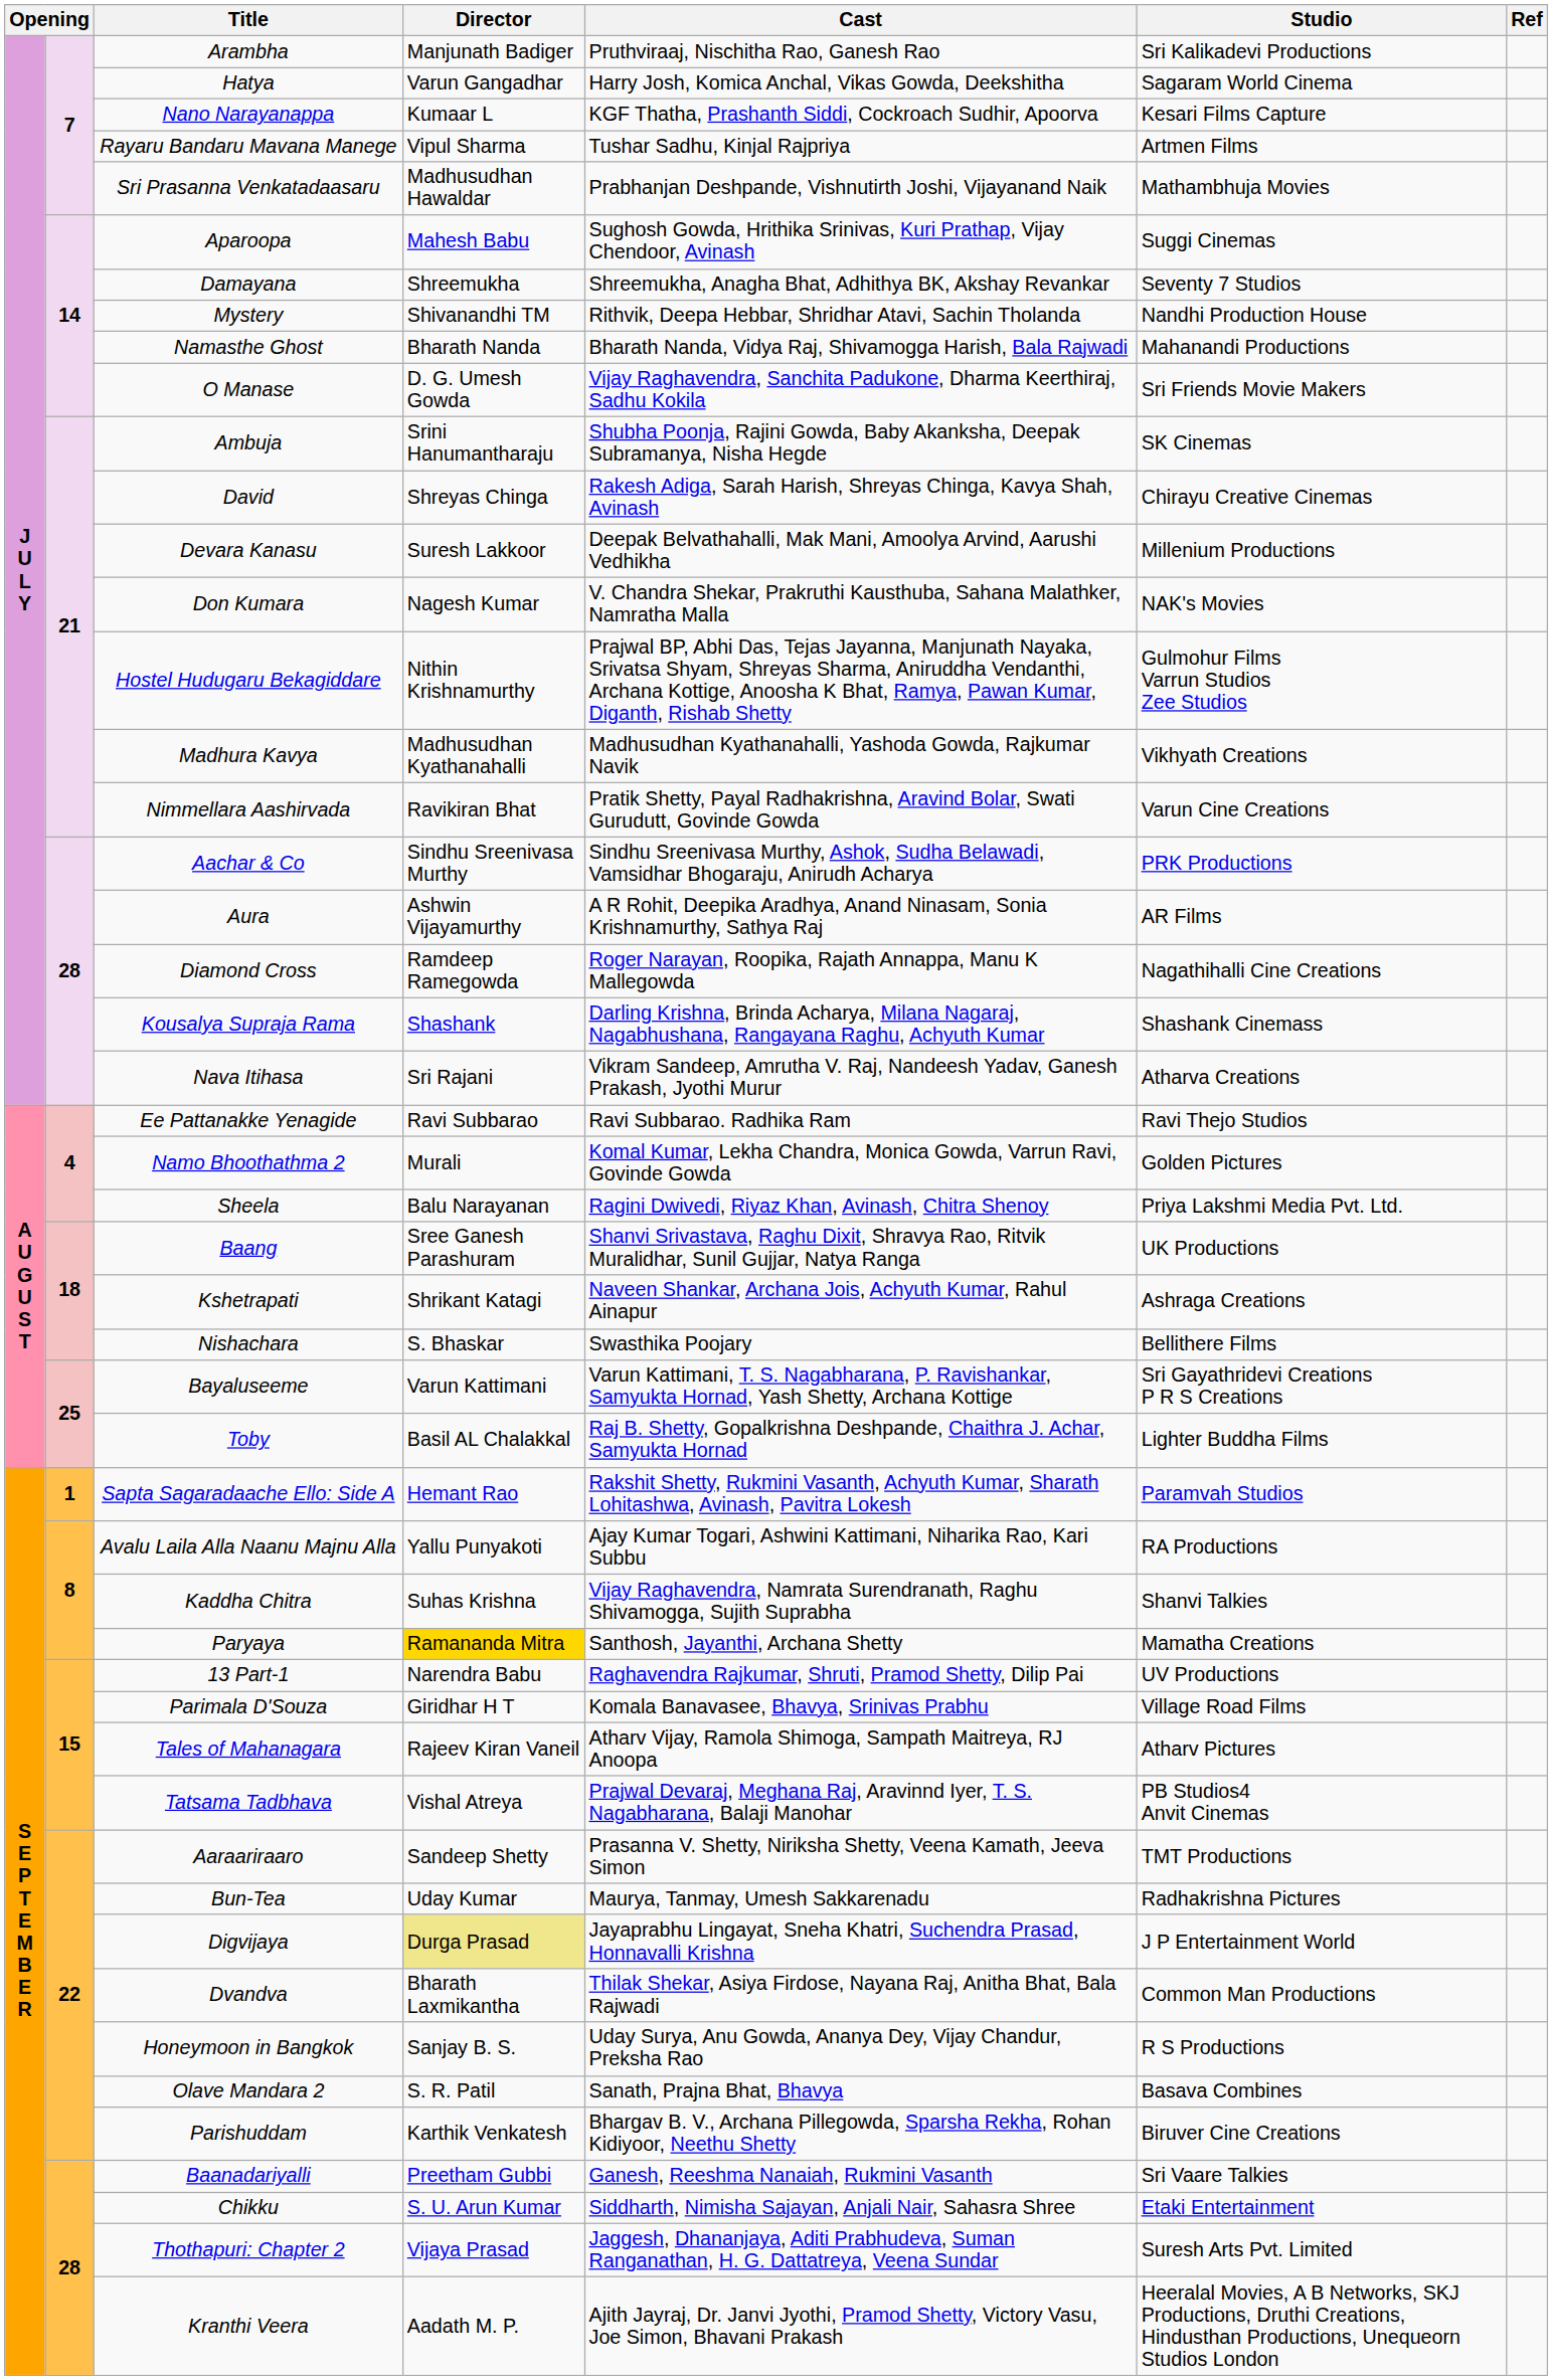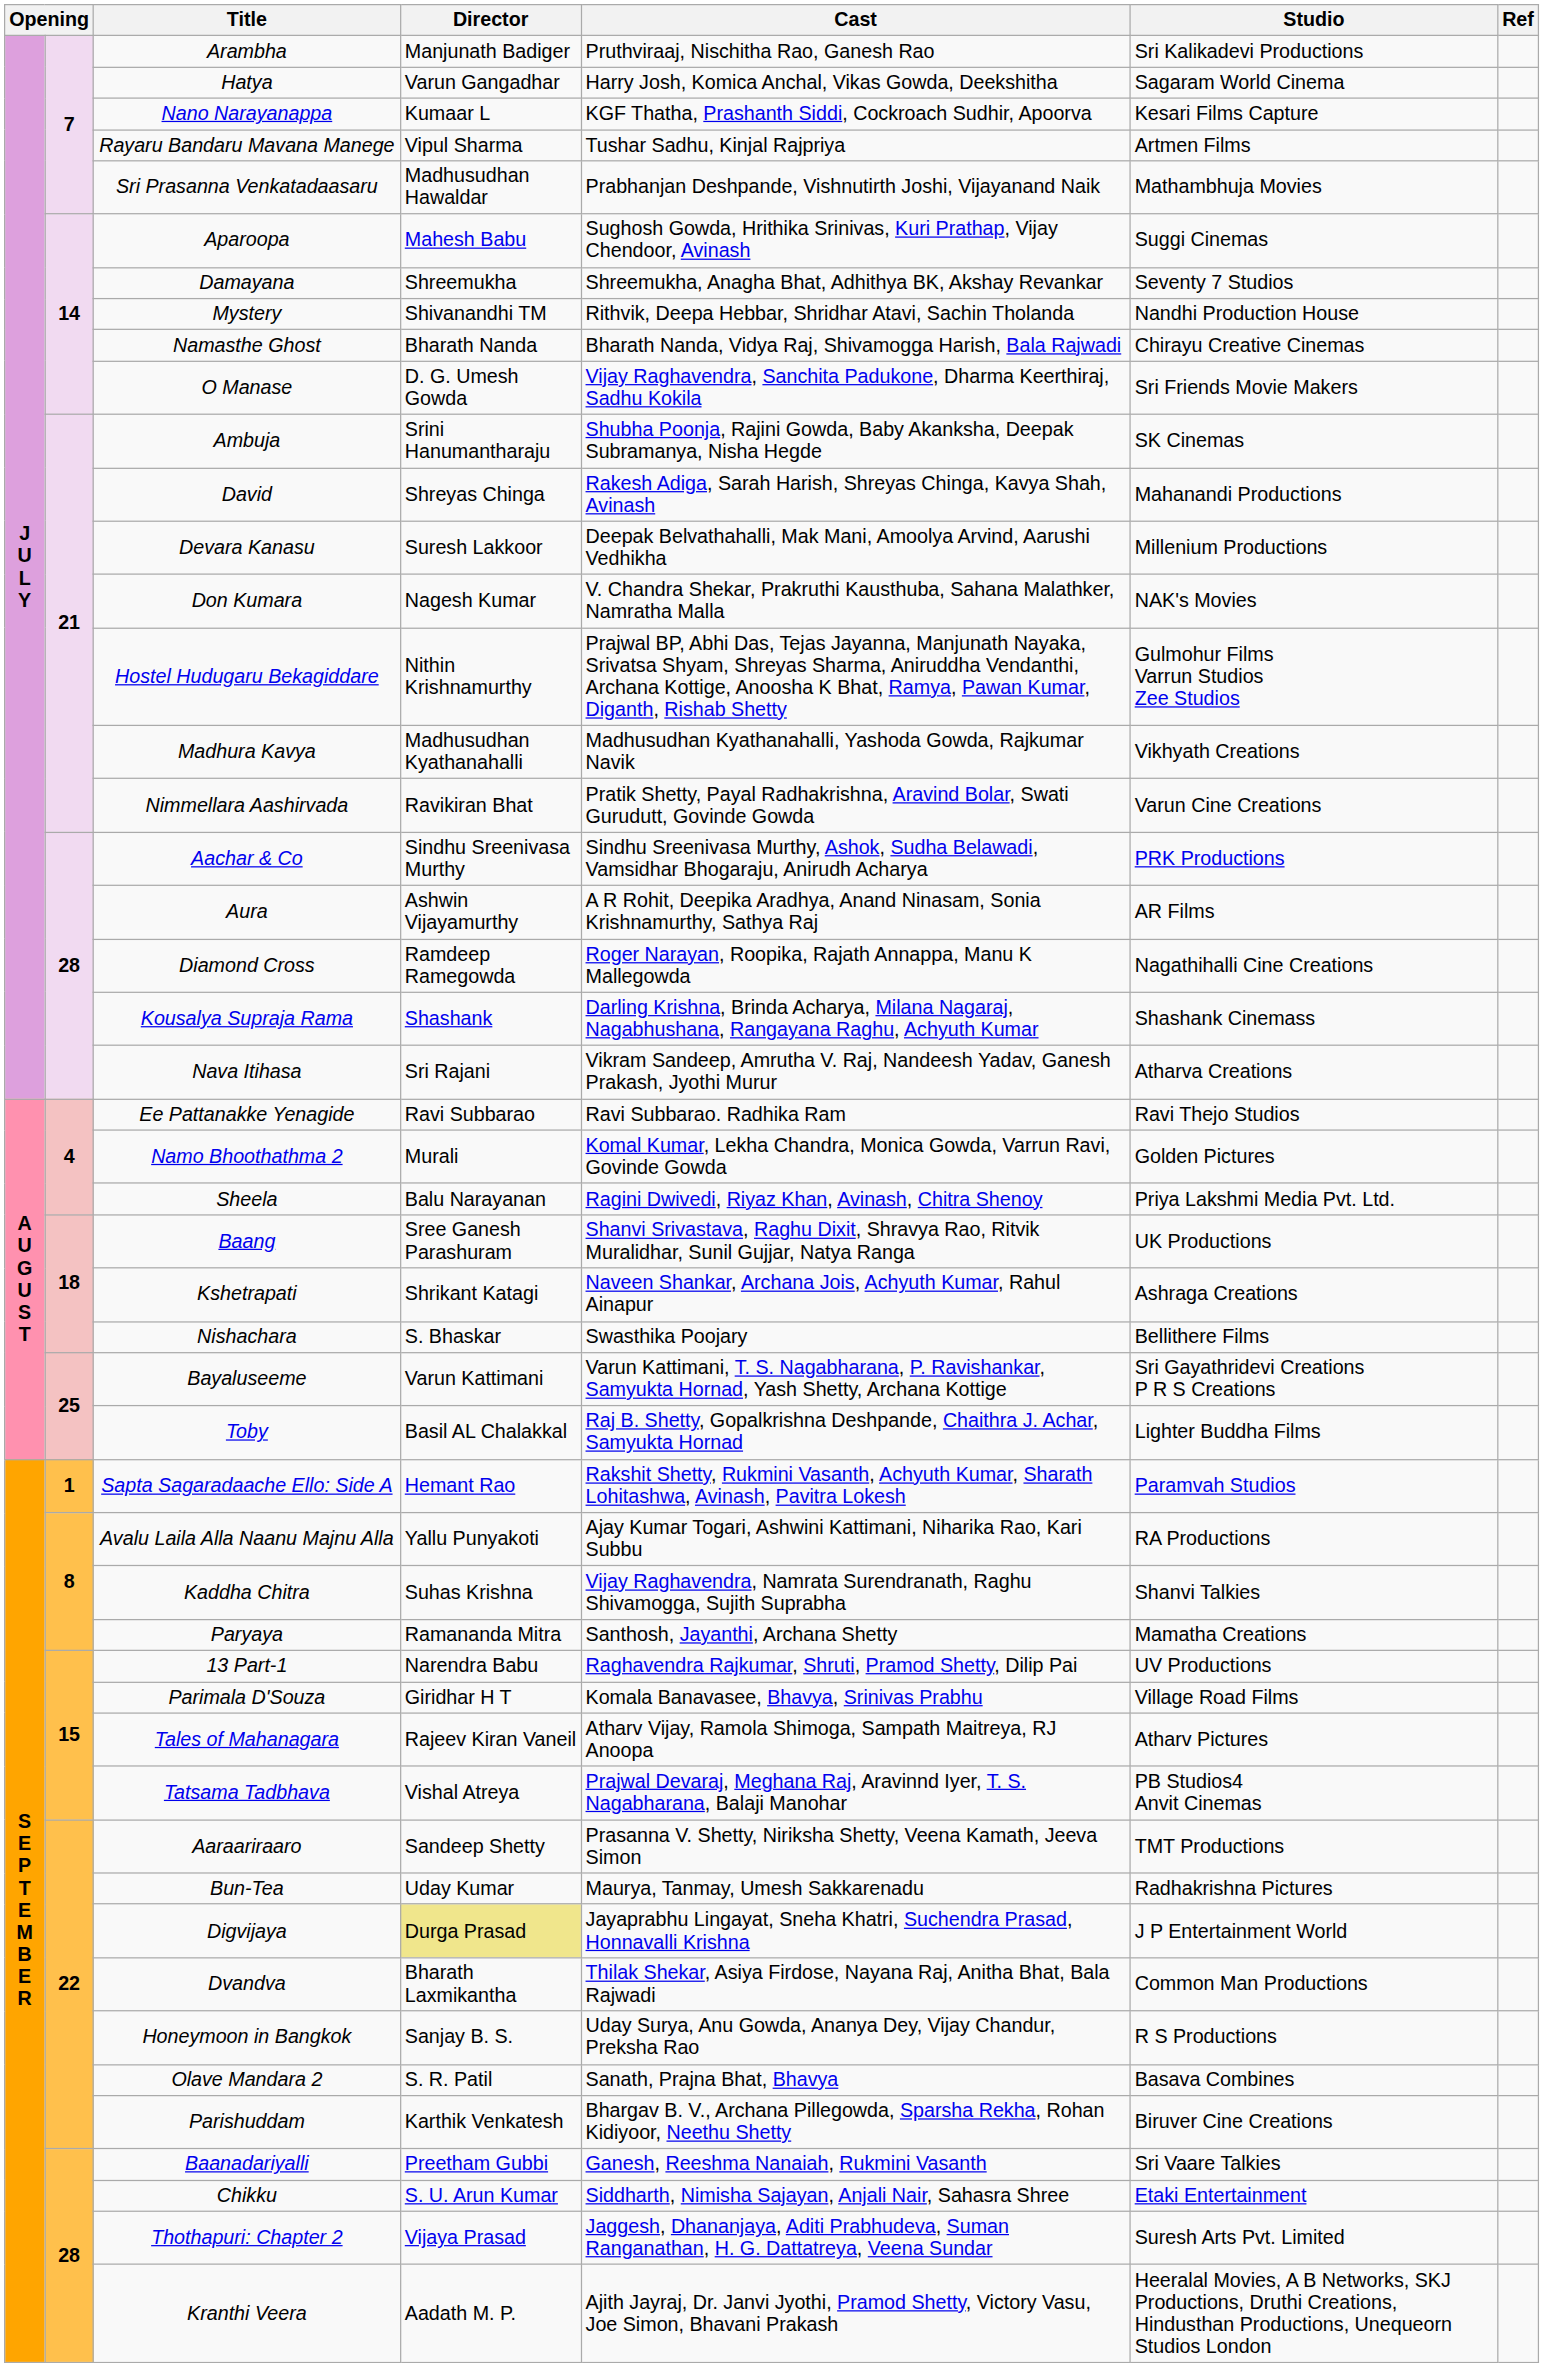Namasthe Ghost | Studio: Mahanandi Productions -> Chirayu Creative Cinemas
David | Studio: Chirayu Creative Cinemas -> Mahanandi Productions
Paryaya | Director: gold background -> no background
